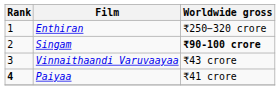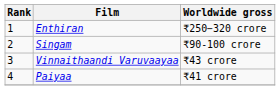Singam | Worldwide gross: bold -> normal
Paiyaa | Rank: bold -> normal
